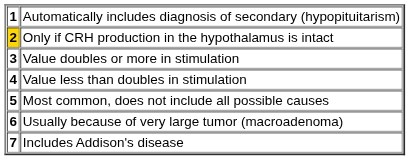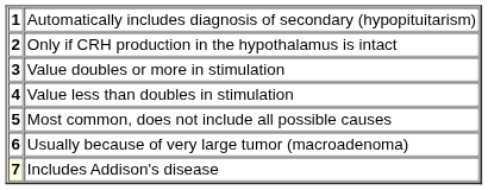Only if CRH production in the hypothalamus is intact | column 1: gold background -> no background
Includes Addison's disease | column 1: no background -> lightyellow background
